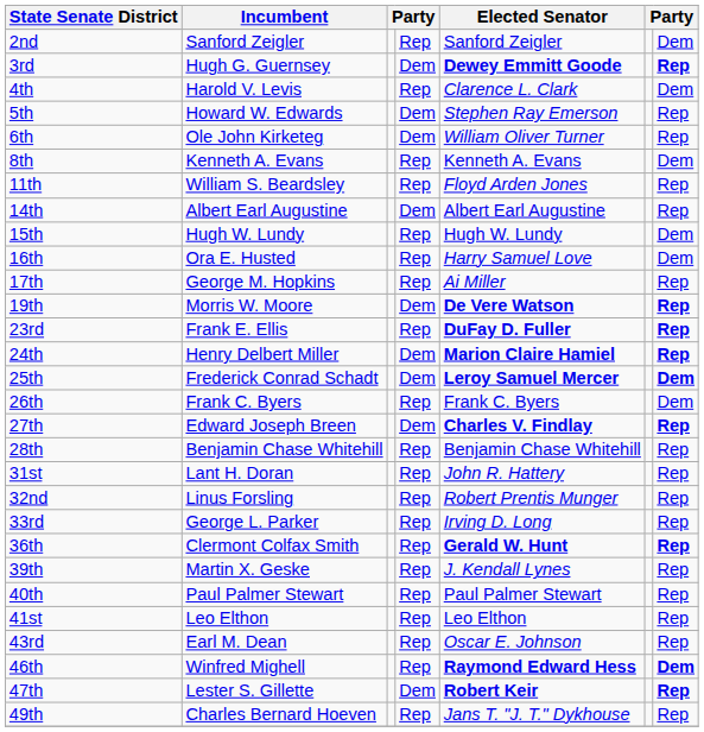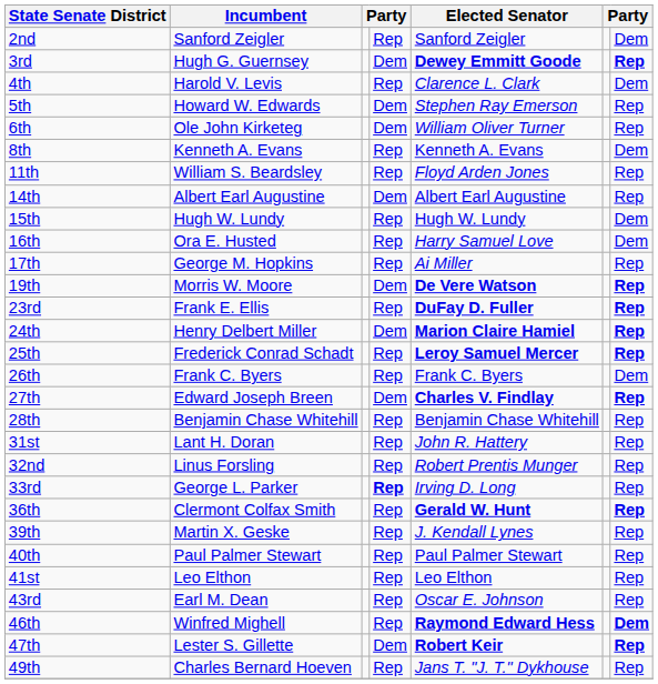25th | column 4: Dem -> Rep
25th | column 7: Dem -> Rep
33rd | column 4: normal -> bold
